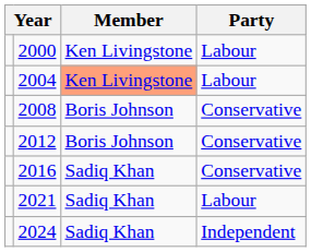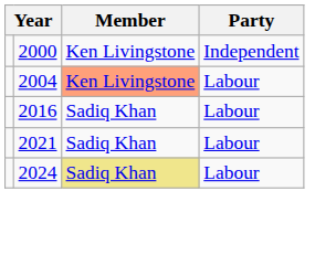2000 | Party: Labour -> Independent
- row: 2008 | Boris Johnson | Conservative
- row: 2012 | Boris Johnson | Conservative
2016 | Party: Conservative -> Labour
2024 | Member: no background -> khaki background
2024 | Party: Independent -> Labour
